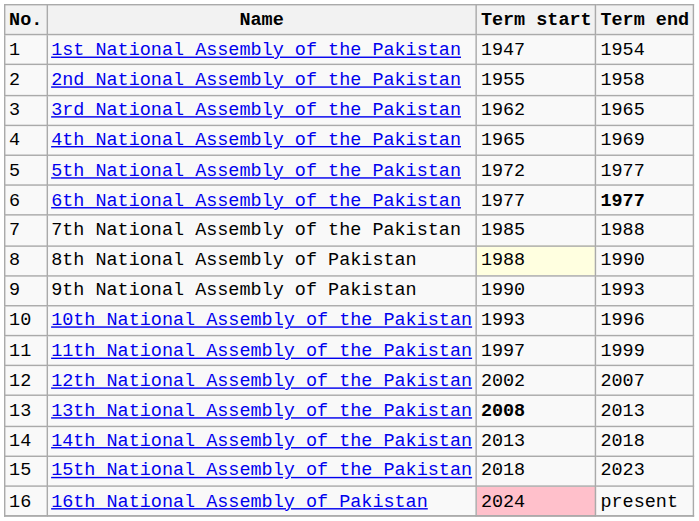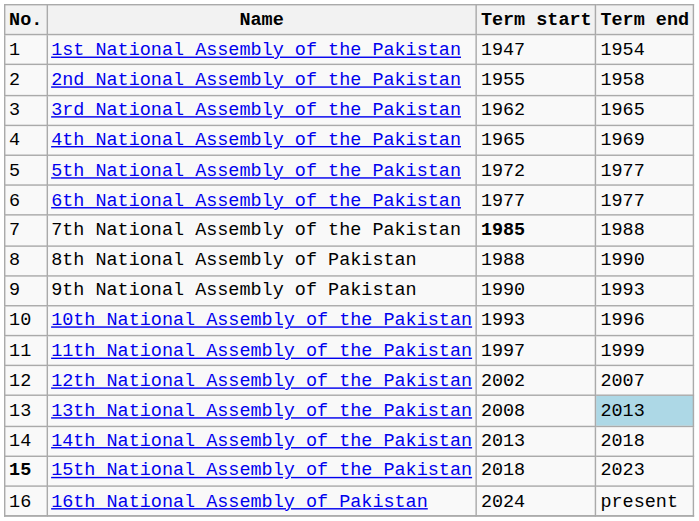6th National Assembly of the Pakistan | Term end: bold -> normal
7th National Assembly of the Pakistan | Term start: normal -> bold
8th National Assembly of Pakistan | Term start: lightyellow background -> no background
13th National Assembly of the Pakistan | Term start: bold -> normal
13th National Assembly of the Pakistan | Term end: no background -> lightblue background
15th National Assembly of the Pakistan | No.: normal -> bold
16th National Assembly of Pakistan | Term start: pink background -> no background
